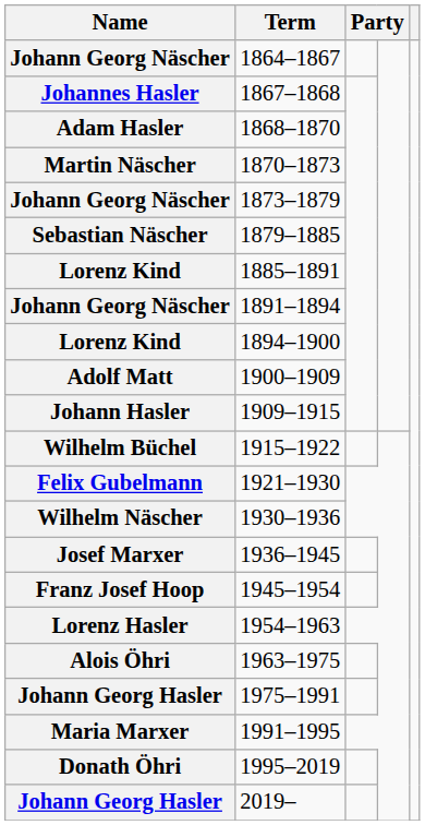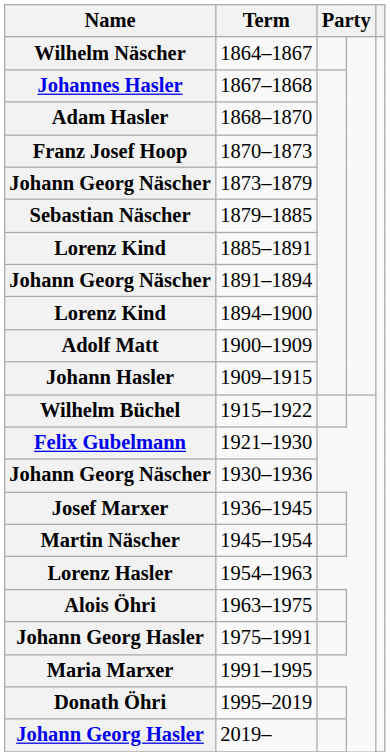1864–1867 | Name: Johann Georg Näscher -> Wilhelm Näscher
1870–1873 | Name: Martin Näscher -> Franz Josef Hoop
1930–1936 | Name: Wilhelm Näscher -> Johann Georg Näscher
1945–1954 | Name: Franz Josef Hoop -> Martin Näscher
